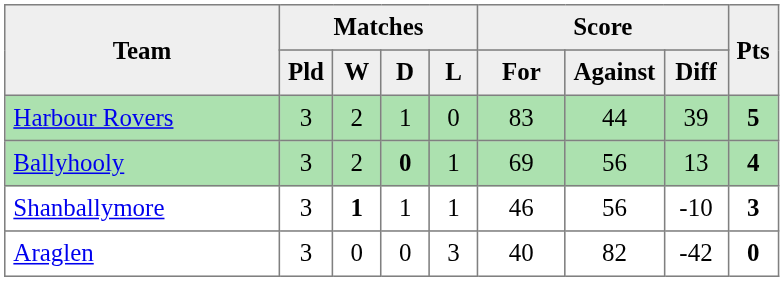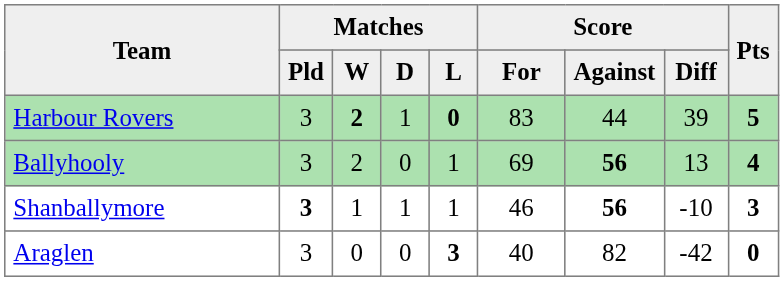Harbour Rovers | Matches / W: normal -> bold
Harbour Rovers | Matches / L: normal -> bold
Ballyhooly | Matches / D: bold -> normal
Ballyhooly | Score / Against: normal -> bold
Shanballymore | Matches / Pld: normal -> bold
Shanballymore | Matches / W: bold -> normal
Shanballymore | Score / Against: normal -> bold
Araglen | Matches / L: normal -> bold
